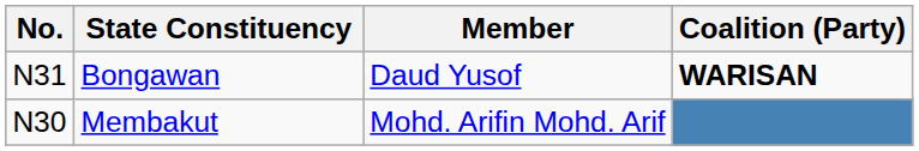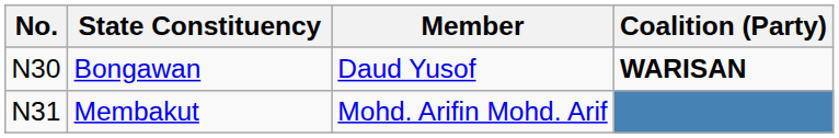Bongawan | No.: N31 -> N30
Membakut | No.: N30 -> N31
